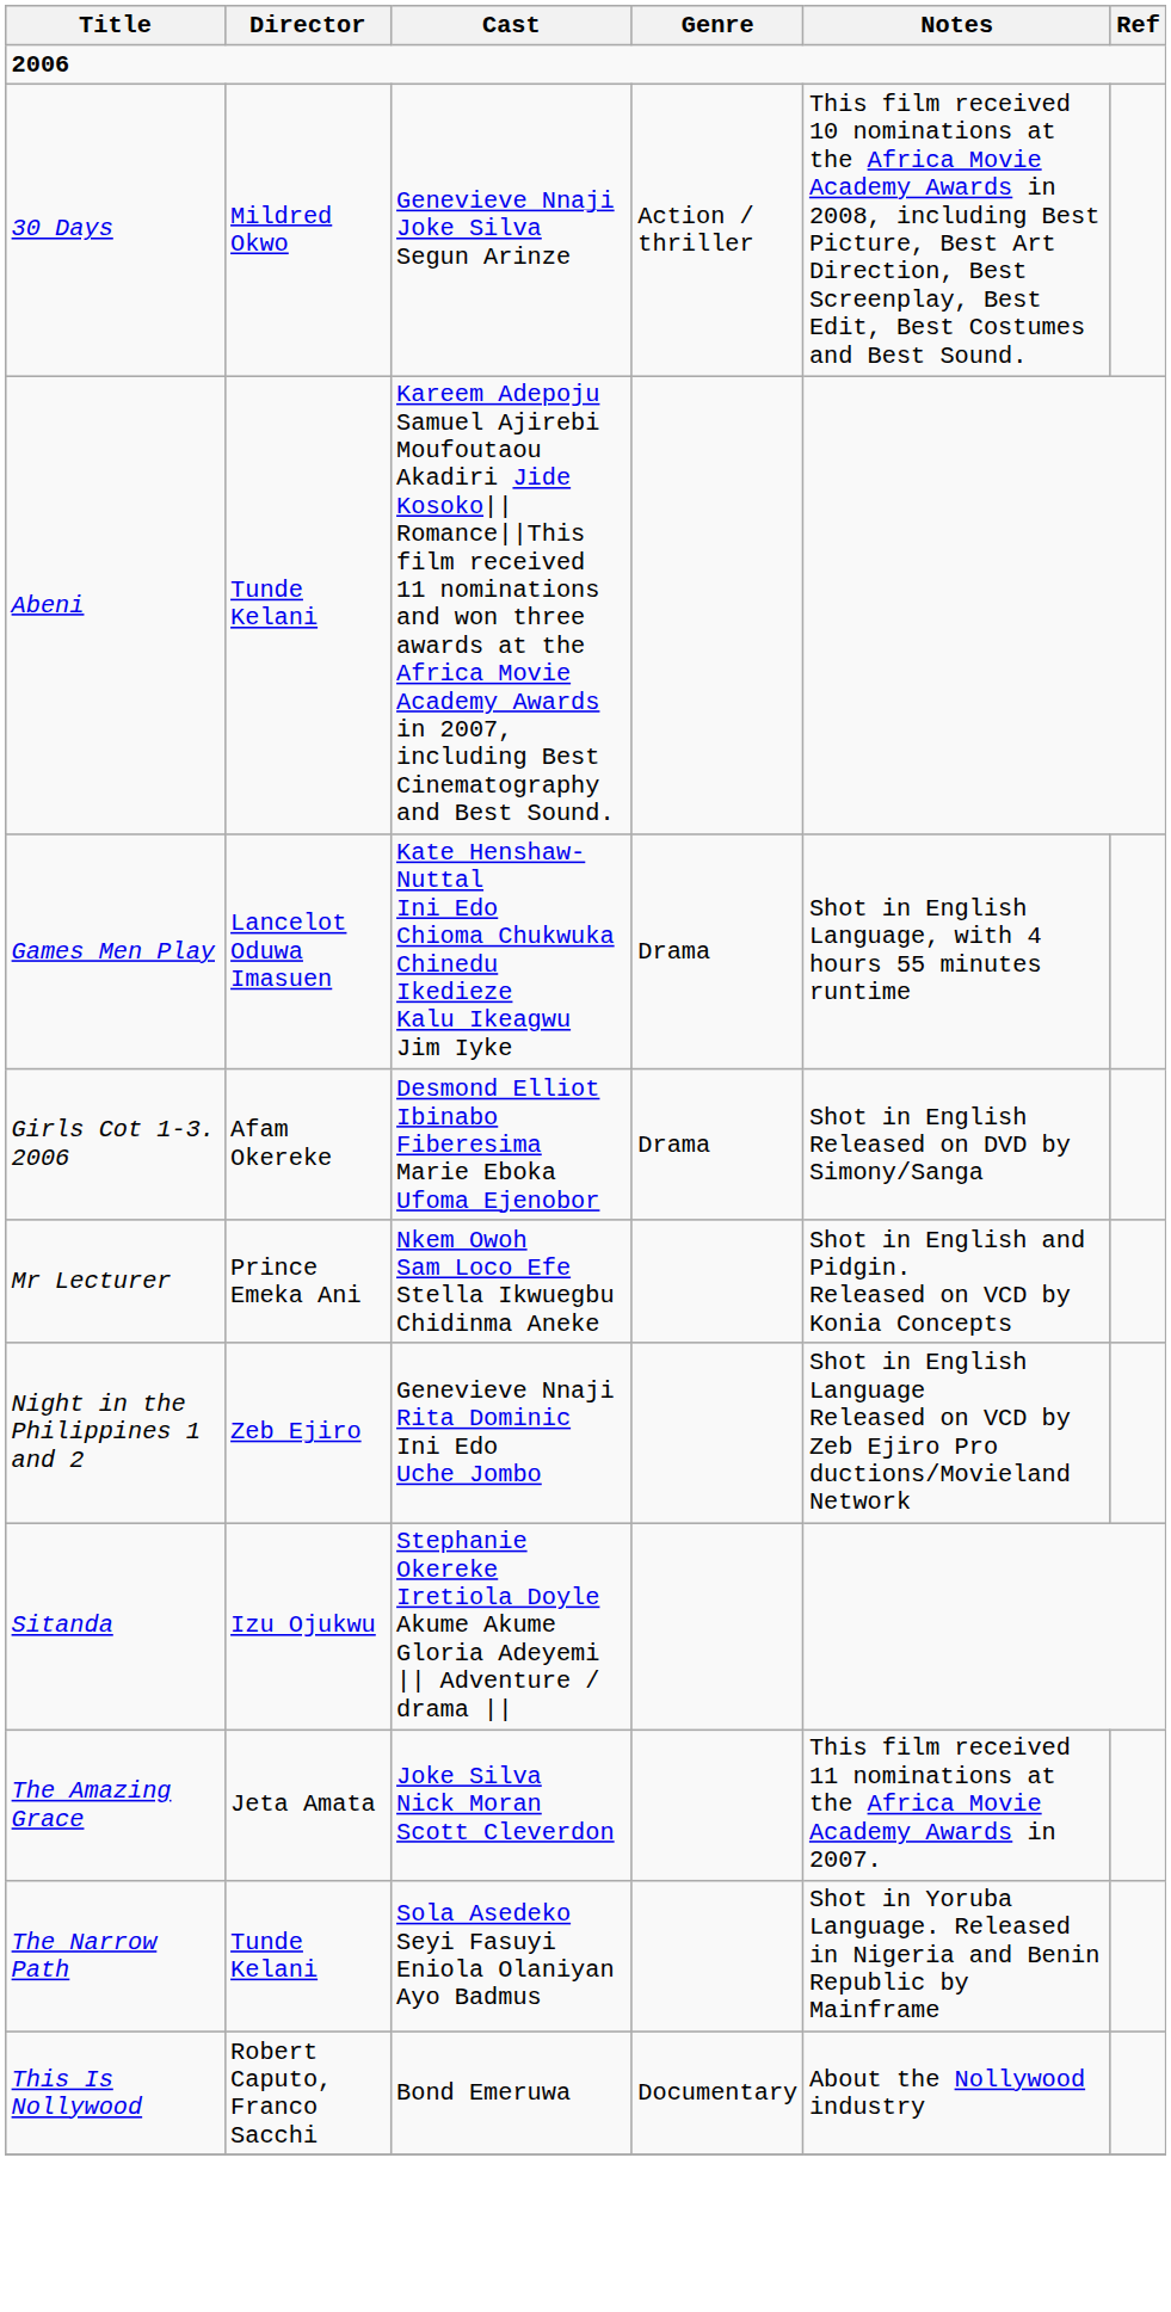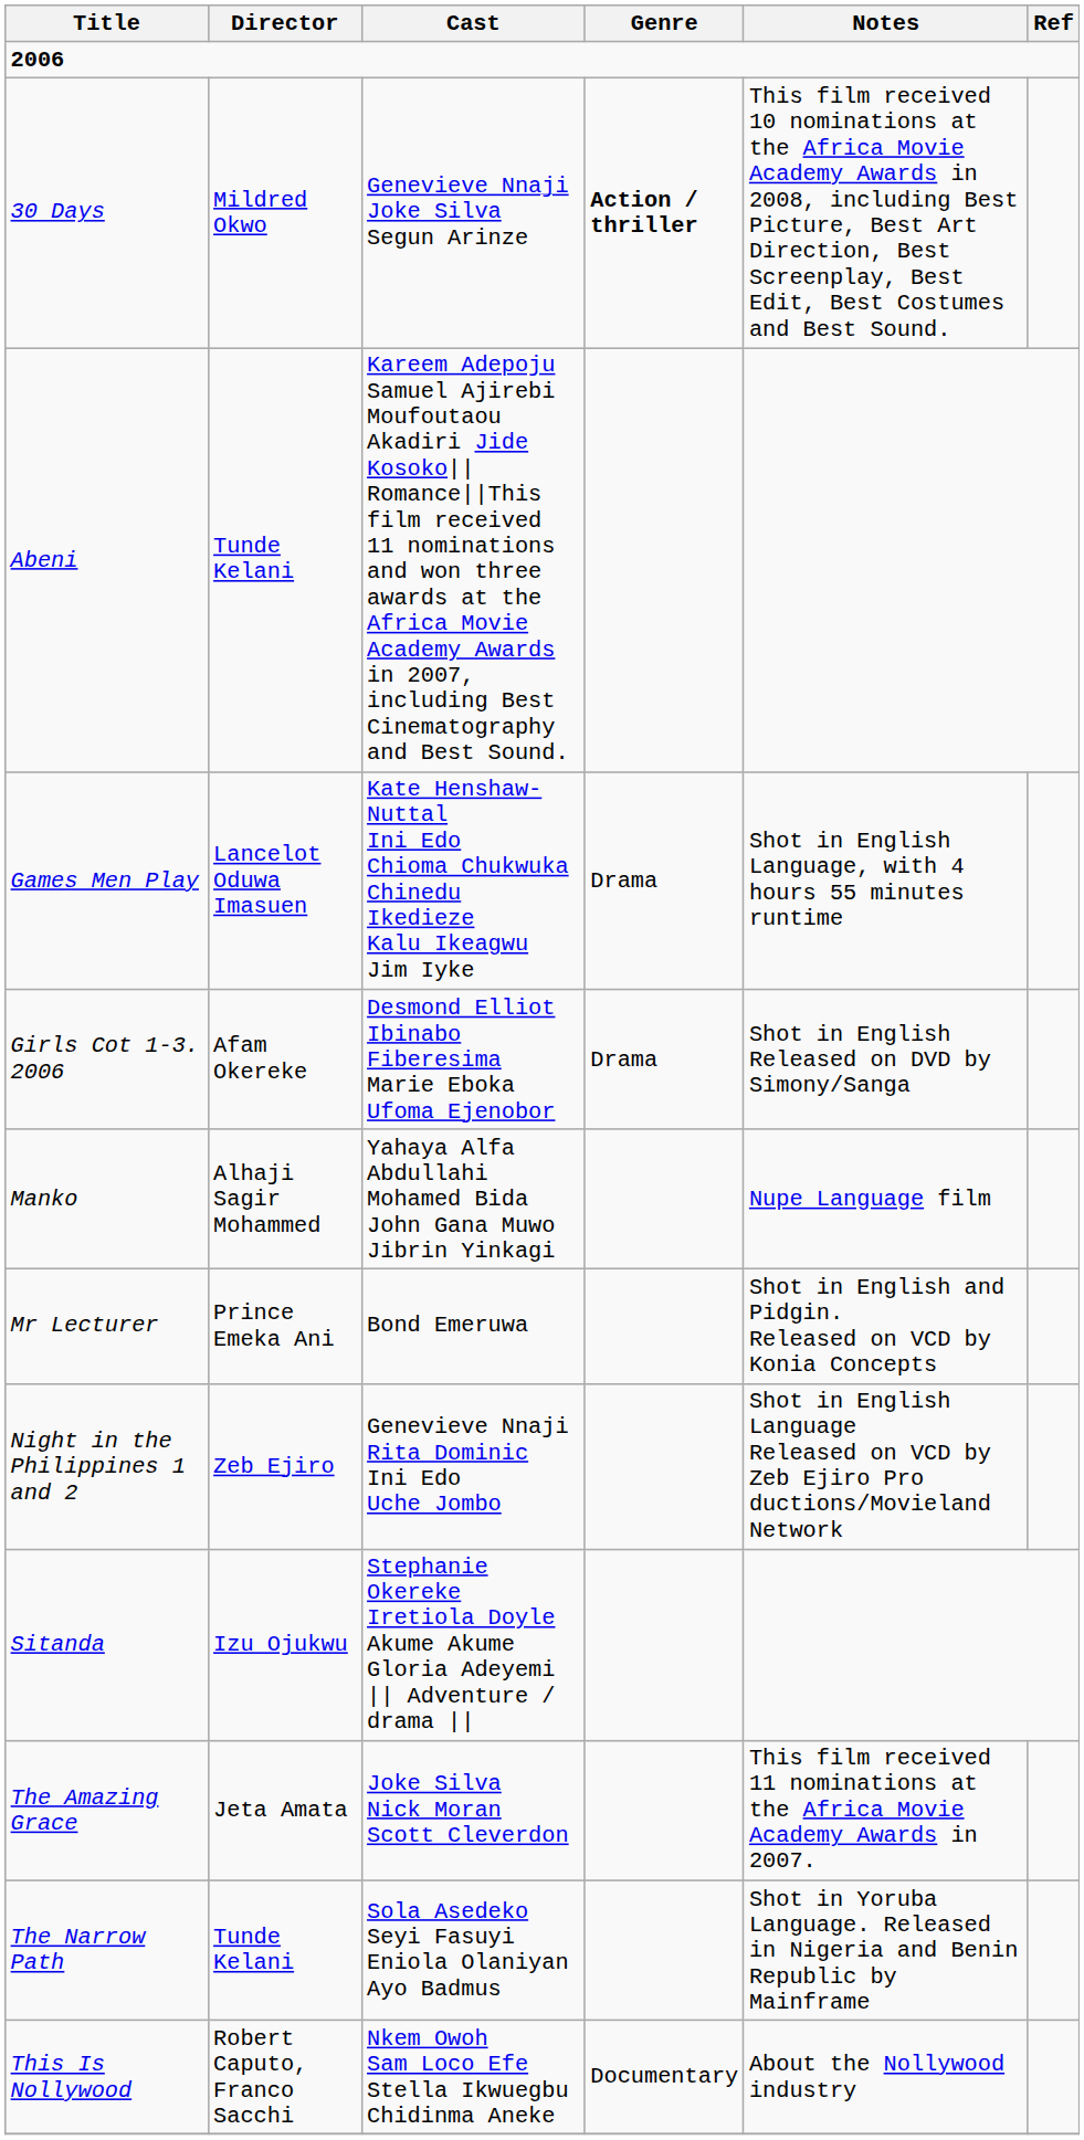30 Days | Genre: normal -> bold
+ row: Manko | Alhaji Sagir Mohammed | Yahaya Alfa Abdullahi Mohamed Bida John Gana Muwo Jibrin Yinkagi | Nupe Language film
Mr Lecturer | Cast: Nkem Owoh Sam Loco Efe Stella Ikwuegbu Chidinma Aneke -> Bond Emeruwa
This Is Nollywood | Cast: Bond Emeruwa -> Nkem Owoh Sam Loco Efe Stella Ikwuegbu Chidinma Aneke
